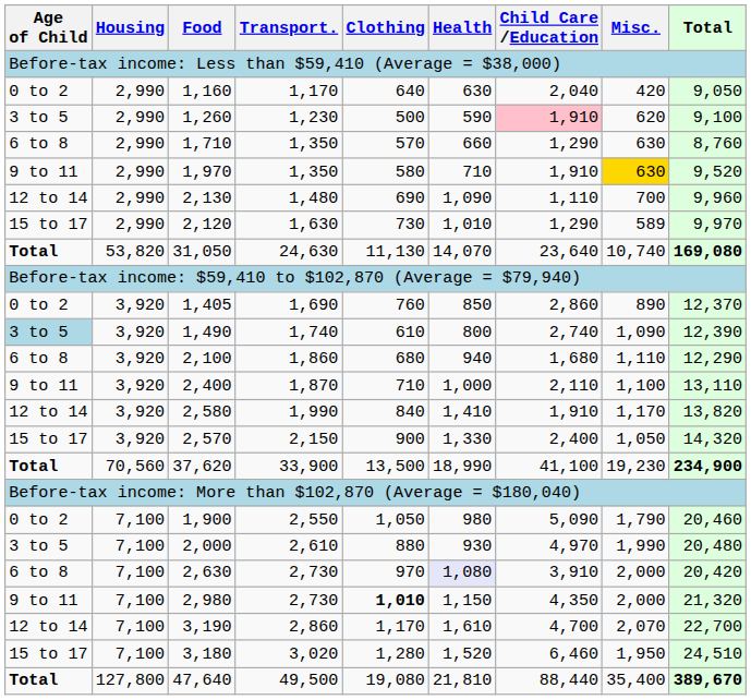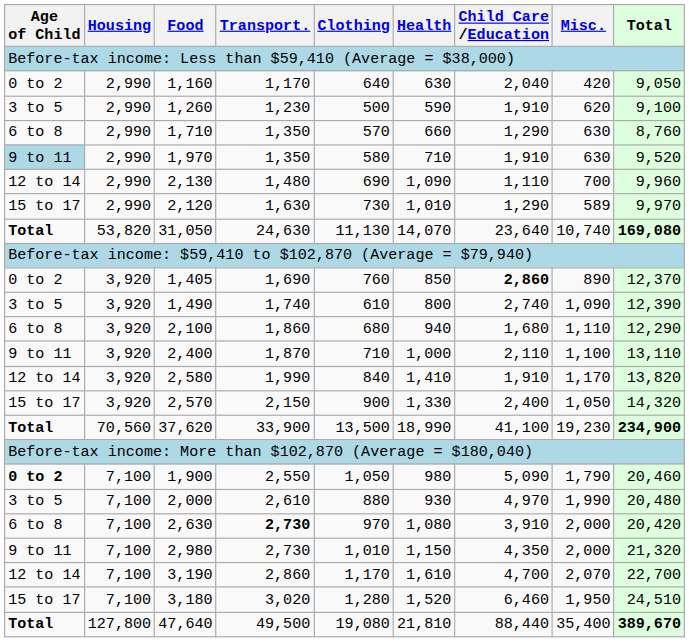1,260 | Child Care /Education: pink background -> no background
1,970 | Age of Child: no background -> lightblue background
1,970 | Misc.: gold background -> no background
1,405 | Child Care /Education: normal -> bold
1,490 | Age of Child: lightblue background -> no background
1,900 | Age of Child: normal -> bold
2,630 | Transport.: normal -> bold
2,630 | Health: lavender background -> no background
2,980 | Clothing: bold -> normal
